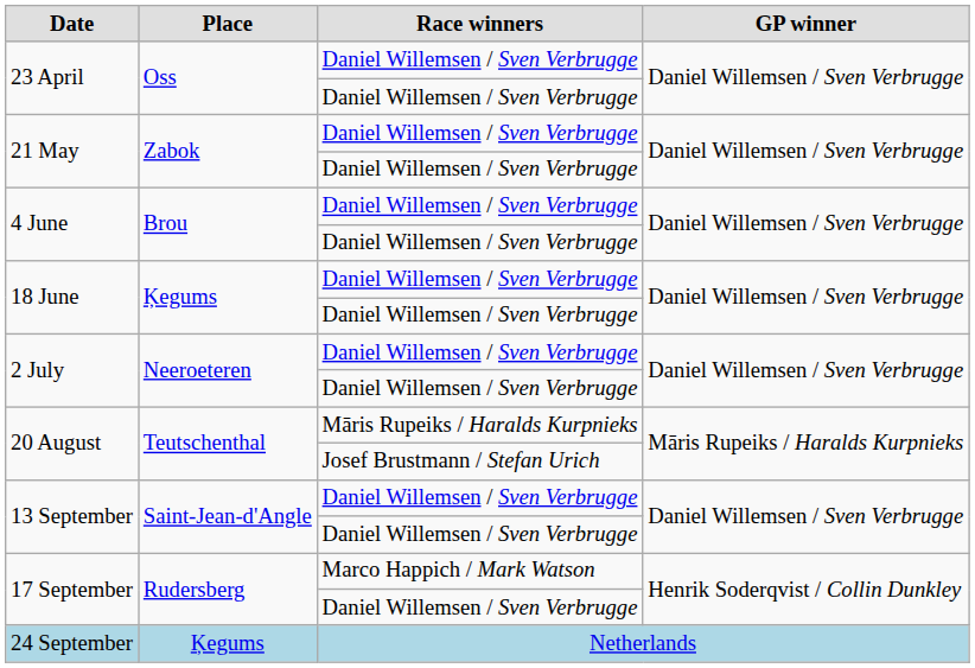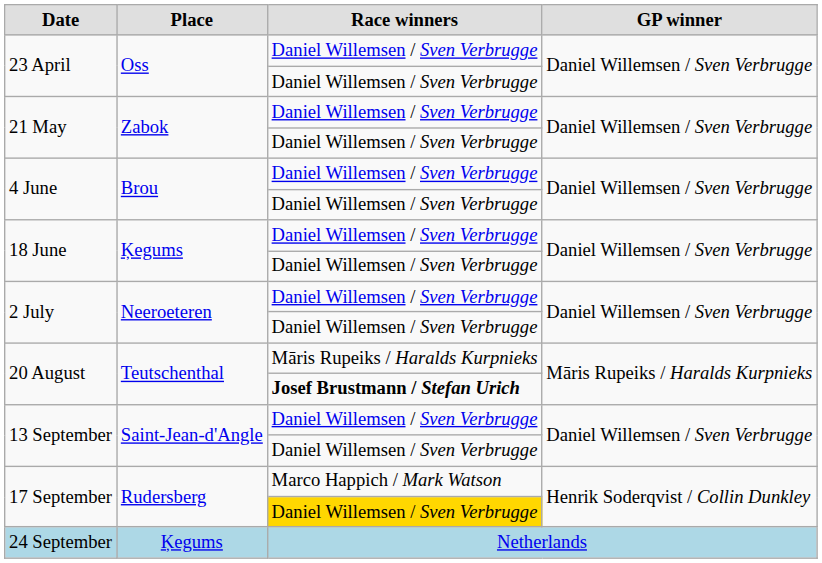20 August / Josef Brustmann / Stefan Urich | Race winners: normal -> bold
17 September / Daniel Willemsen / Sven Verbrugge | Race winners: no background -> gold background
